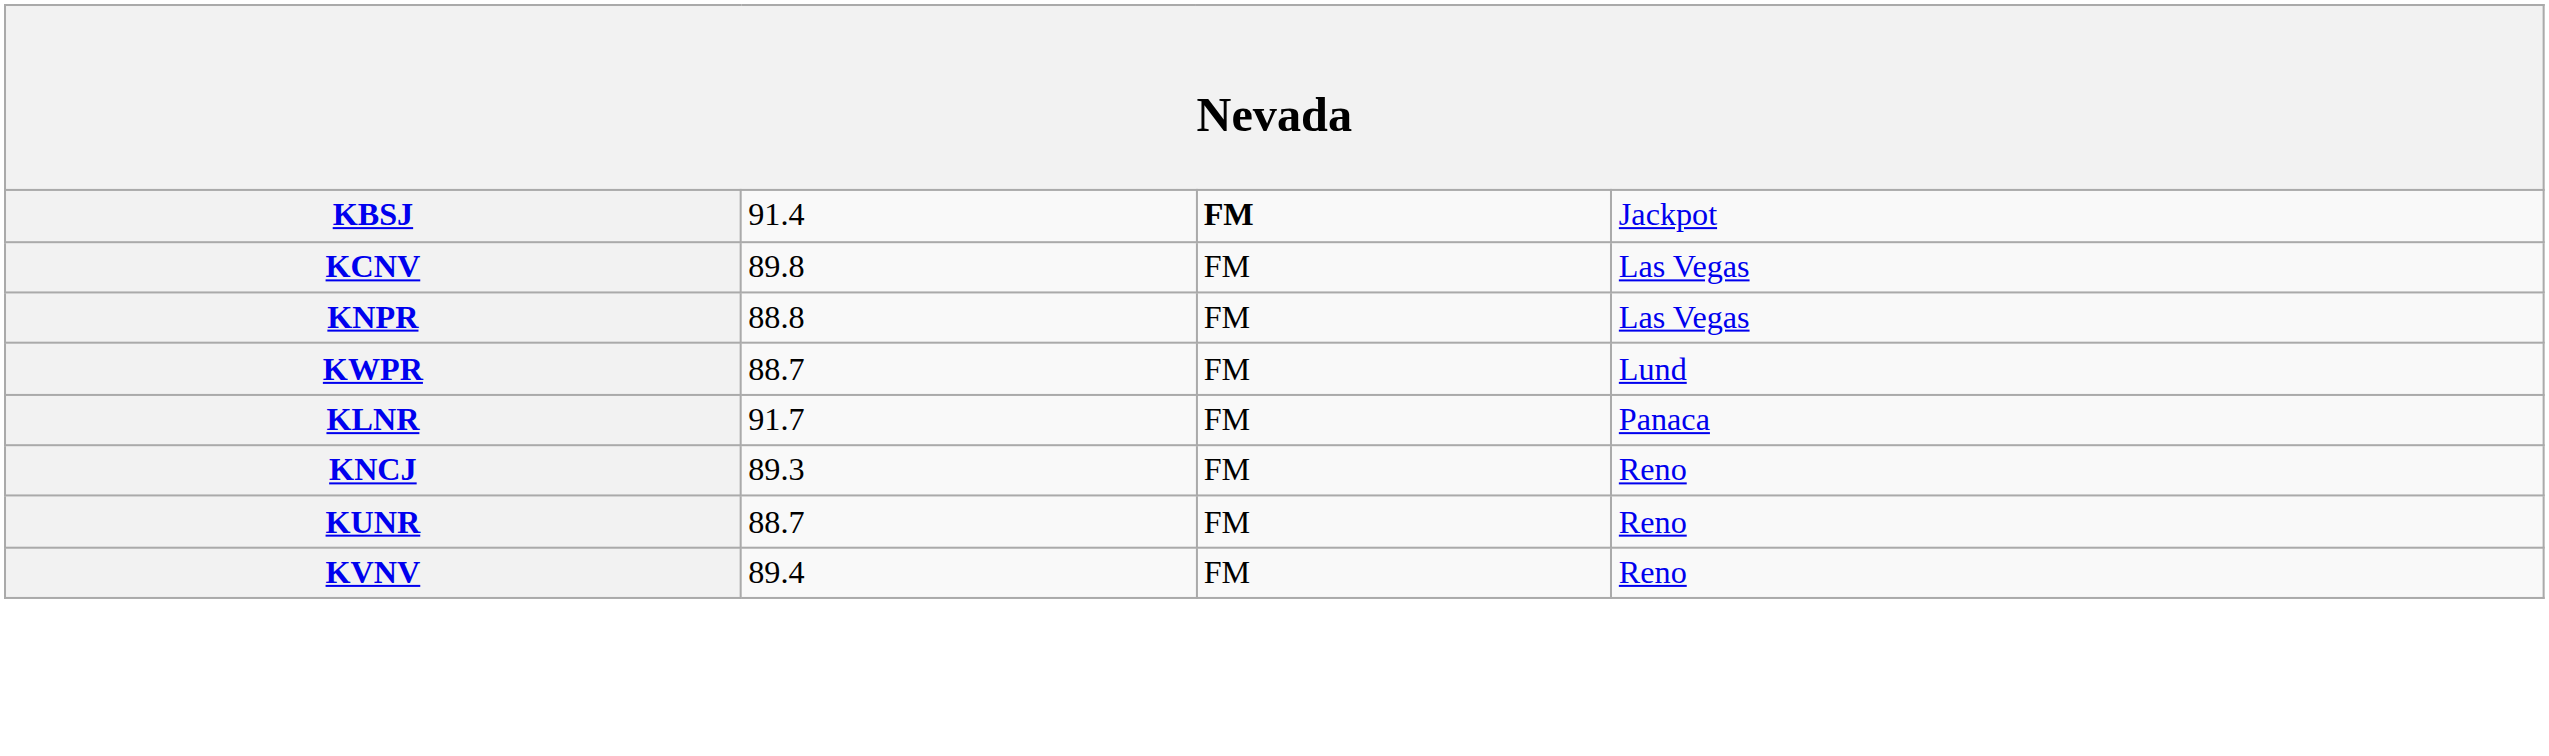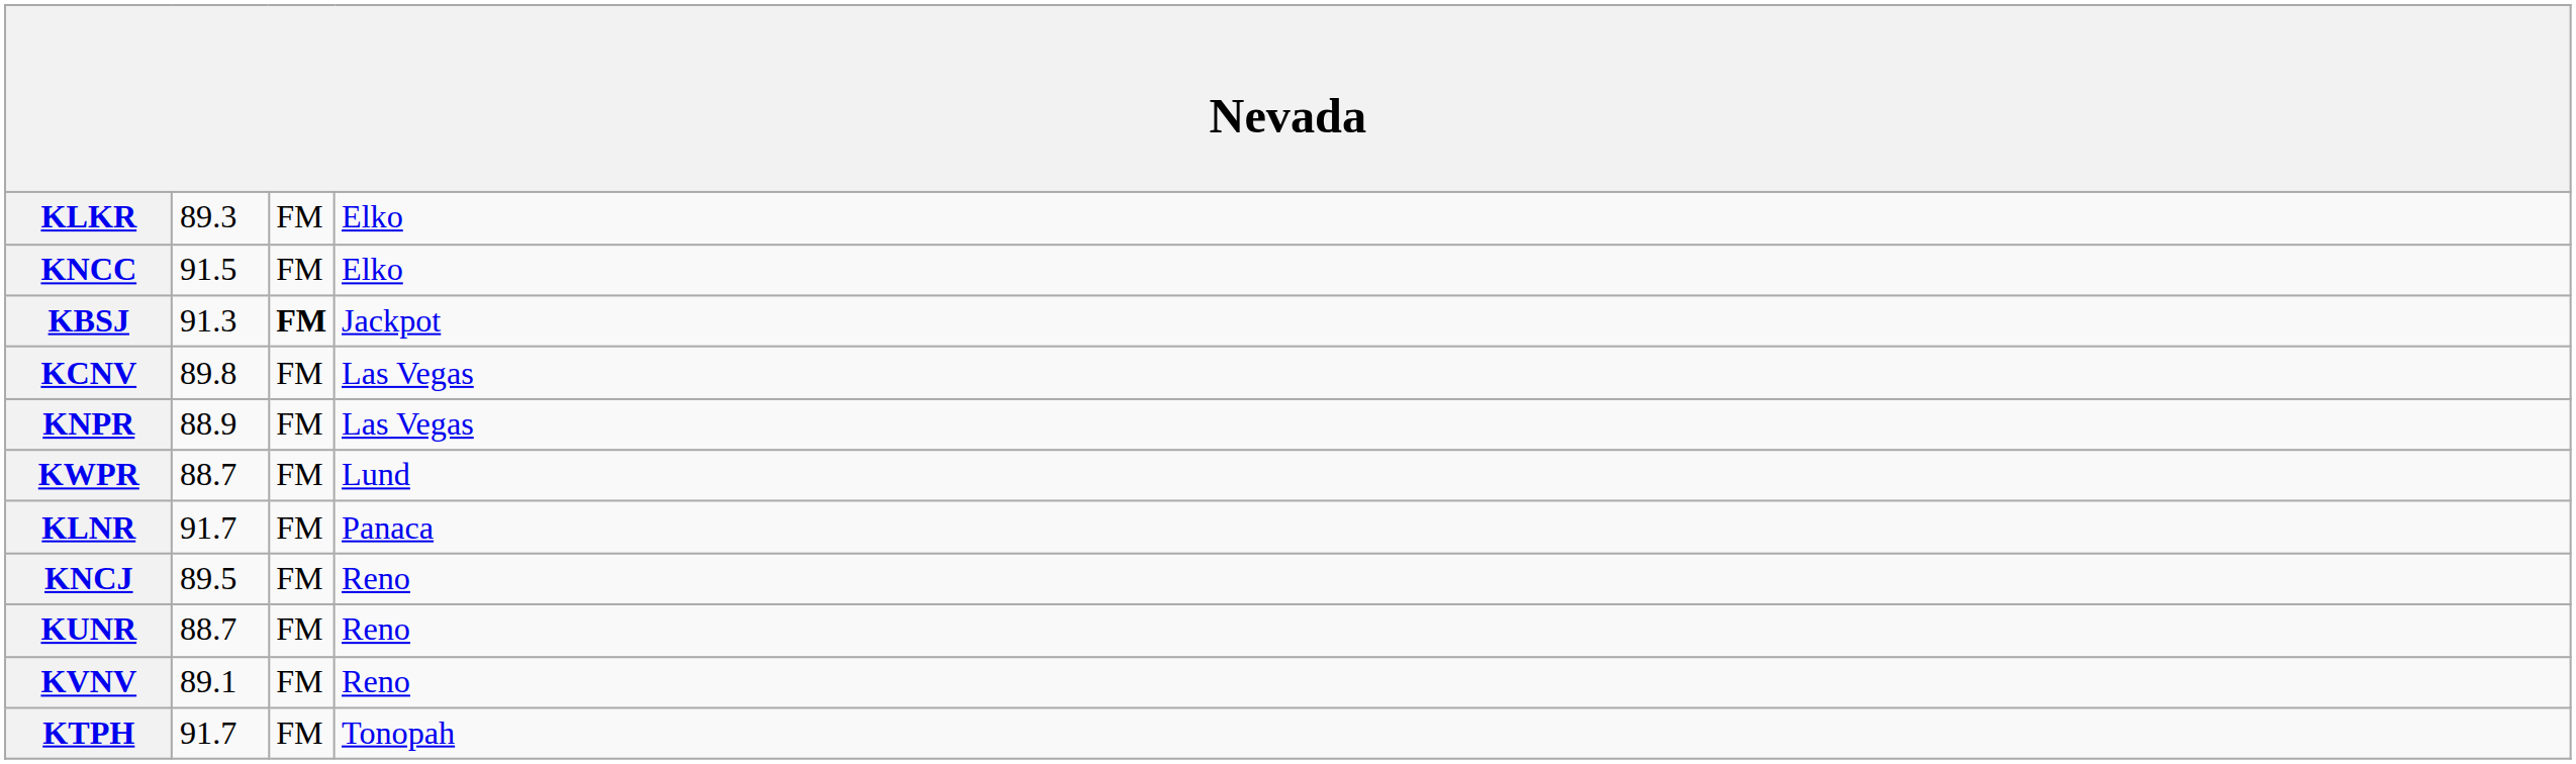+ row: KLKR | 89.3 | FM | Elko
+ row: KNCC | 91.5 | FM | Elko
KBSJ | column 2: 91.4 -> 91.3
KNPR | column 2: 88.8 -> 88.9
KNCJ | column 2: 89.3 -> 89.5
KVNV | column 2: 89.4 -> 89.1
+ row: KTPH | 91.7 | FM | Tonopah
